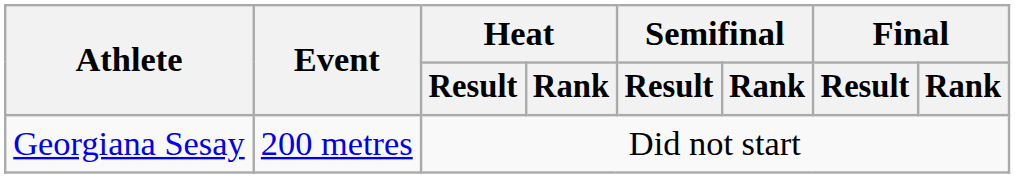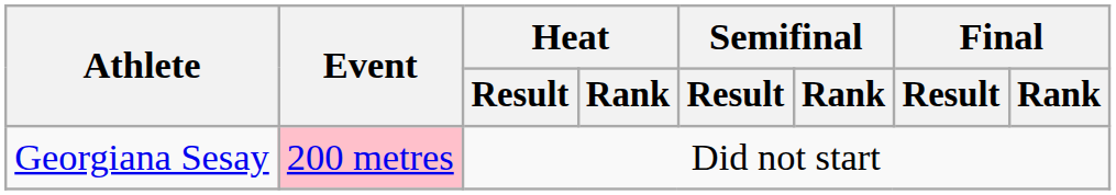Georgiana Sesay | Event: no background -> pink background
